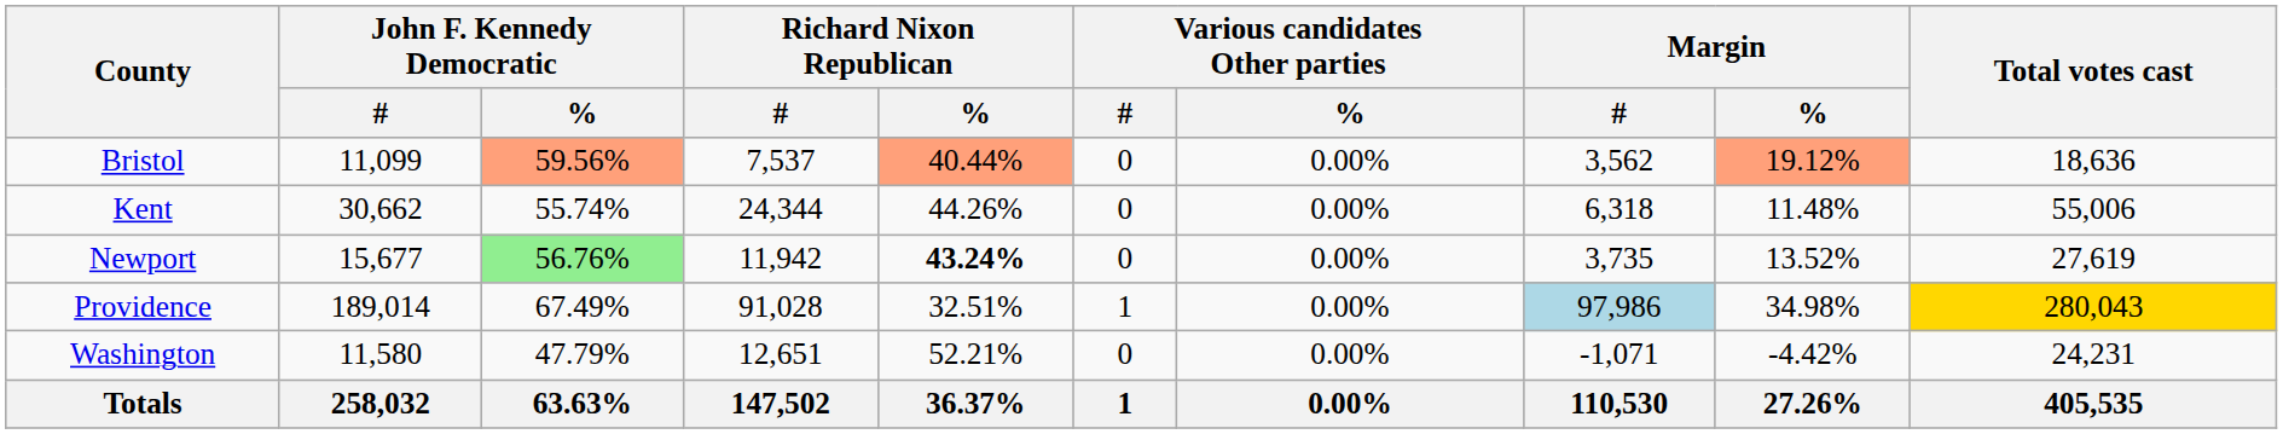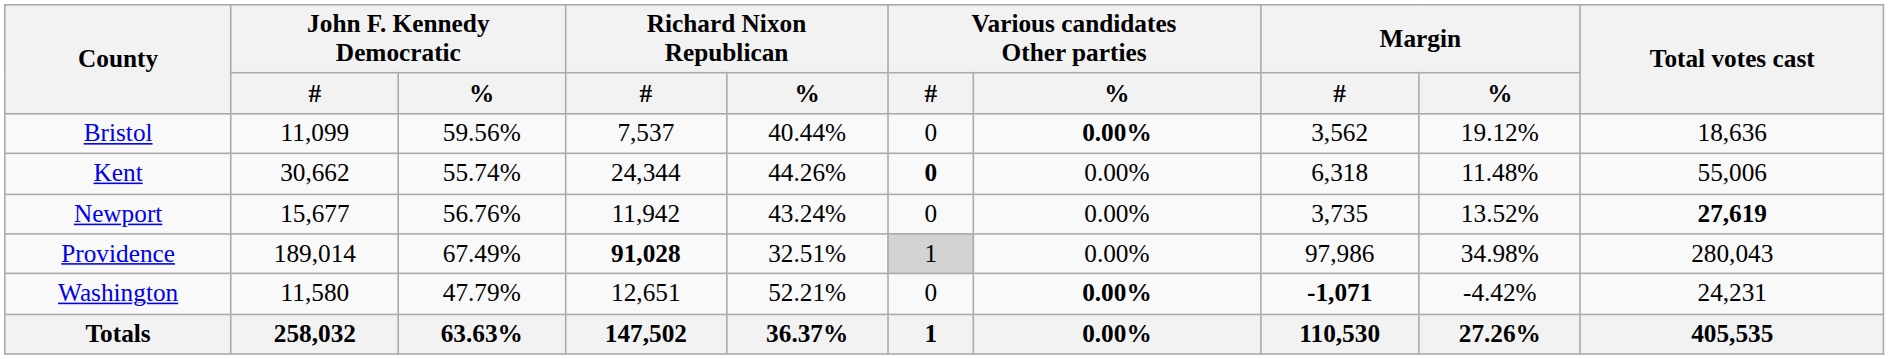Bristol | John F. Kennedy Democratic / %: lightsalmon background -> no background
Bristol | Richard Nixon Republican / %: lightsalmon background -> no background
Bristol | Various candidates Other parties / %: normal -> bold
Bristol | Margin / %: lightsalmon background -> no background
Kent | Various candidates Other parties / #: normal -> bold
Newport | John F. Kennedy Democratic / %: lightgreen background -> no background
Newport | Richard Nixon Republican / %: bold -> normal
Newport | Total votes cast: normal -> bold
Providence | Richard Nixon Republican / #: normal -> bold
Providence | Various candidates Other parties / #: no background -> lightgrey background
Providence | Margin / #: lightblue background -> no background
Providence | Total votes cast: gold background -> no background
Washington | Various candidates Other parties / %: normal -> bold
Washington | Margin / #: normal -> bold
